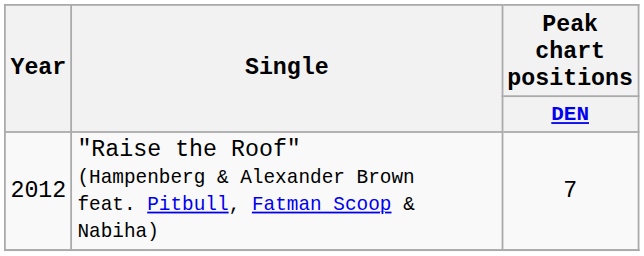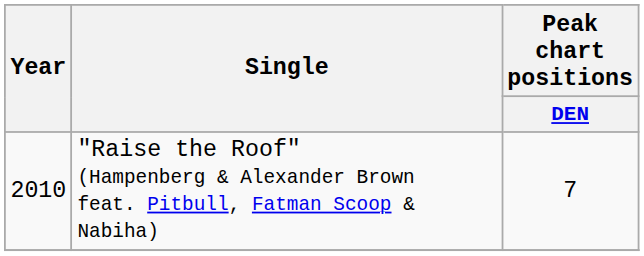row 3 | Year: 2012 -> 2010
